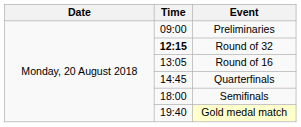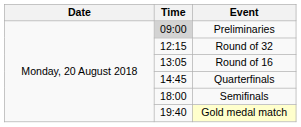Preliminaries | Time: no background -> lightgrey background
Round of 32 | Time: bold -> normal
